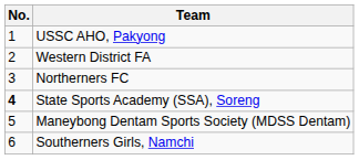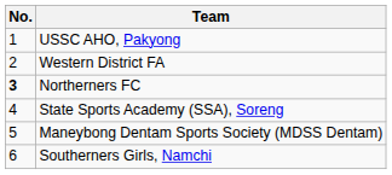Northerners FC | No.: normal -> bold
State Sports Academy (SSA), Soreng | No.: bold -> normal
